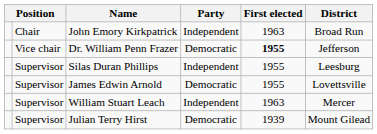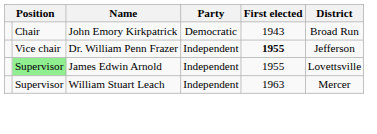John Emory Kirkpatrick | Party: Independent -> Democratic
John Emory Kirkpatrick | First elected: 1963 -> 1943
Dr. William Penn Frazer | Party: Democratic -> Independent
- row: Supervisor | Silas Duran Phillips | Independent | 1955 | Leesburg
James Edwin Arnold | column 2: no background -> lightgreen background
James Edwin Arnold | Party: Democratic -> Independent
- row: Supervisor | Julian Terry Hirst | Democratic | 1939 | Mount Gilead
